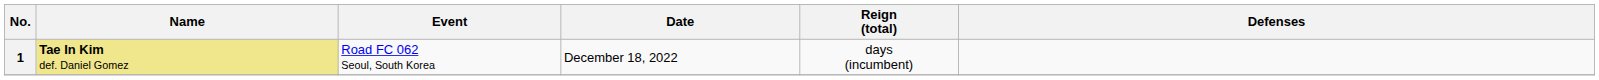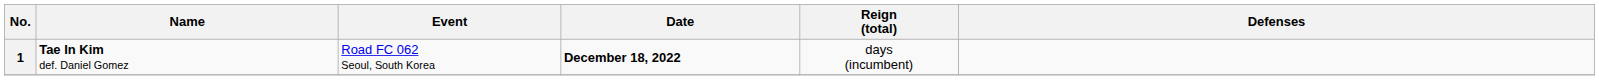1 | Name: khaki background -> no background
1 | Date: normal -> bold
